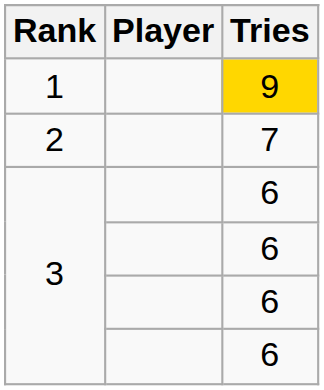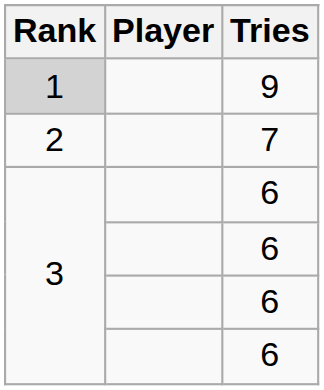1 | Rank: no background -> lightgrey background
1 | Tries: gold background -> no background
